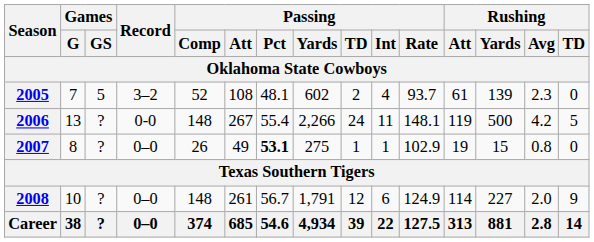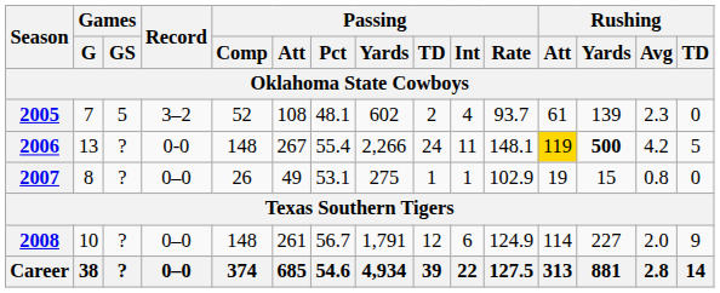2006 | Rushing / Att: no background -> gold background
2006 | Rushing / Yards: normal -> bold
2007 | Passing / Pct: bold -> normal
